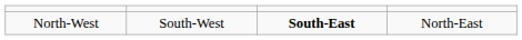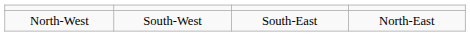North-West | column 3: bold -> normal
